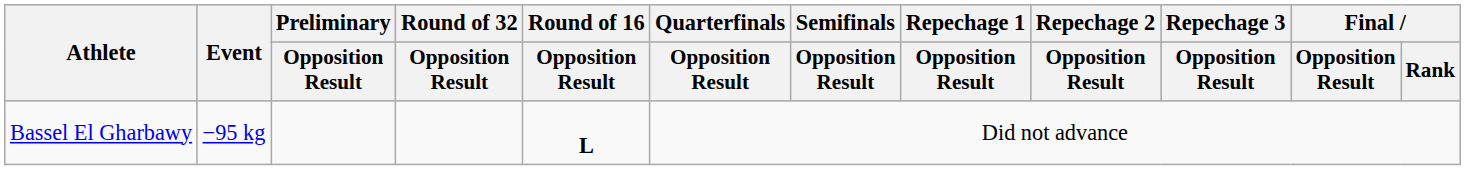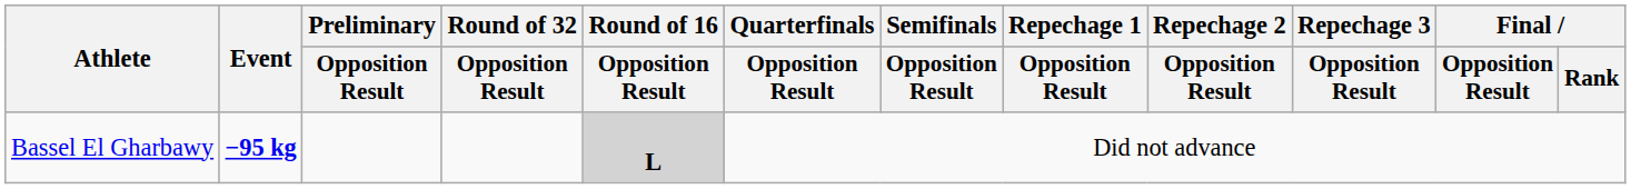Bassel El Gharbawy | Event: normal -> bold
Bassel El Gharbawy | Round of 16 / Opposition Result: no background -> lightgrey background
